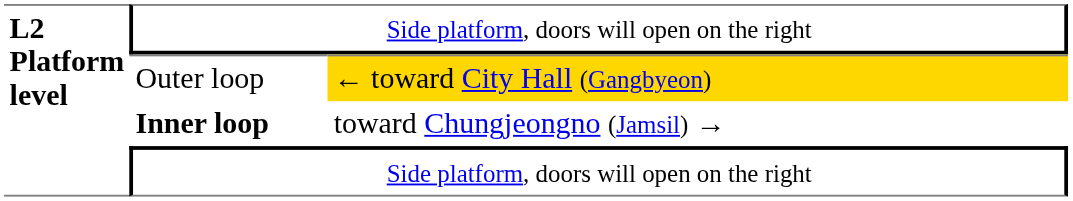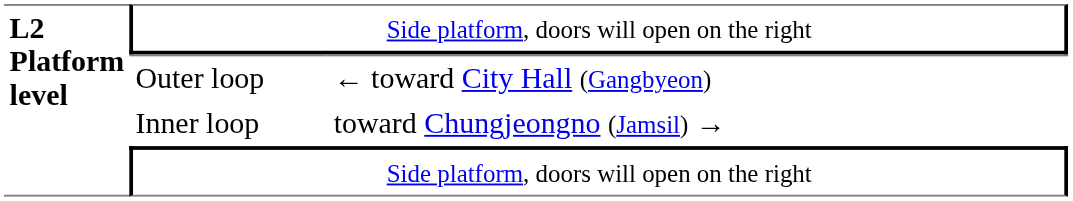Outer loop | column 3: gold background -> no background
Inner loop | column 2: bold -> normal
